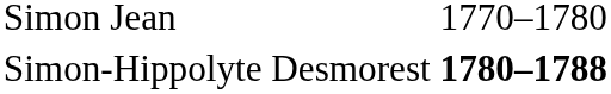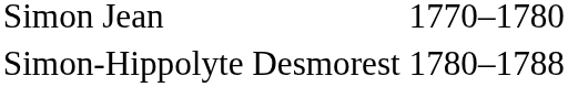Simon-Hippolyte Desmorest | column 2: bold -> normal
